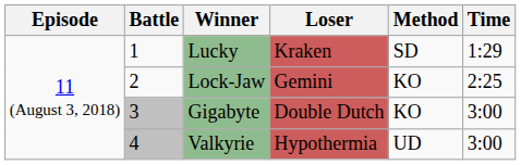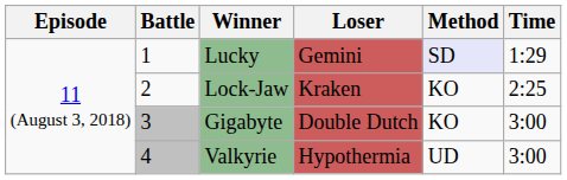Lucky | Loser: Kraken -> Gemini
Lucky | Method: no background -> lavender background
Lock-Jaw | Loser: Gemini -> Kraken
